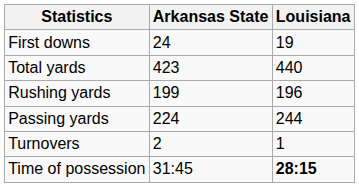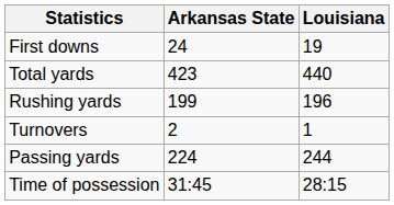rows swapped: Passing yards <-> Turnovers
Time of possession | Louisiana: bold -> normal
